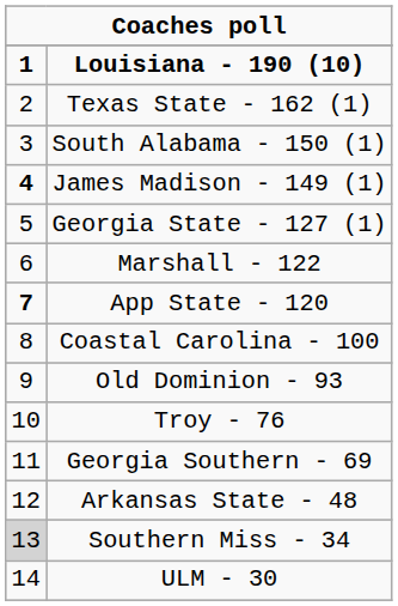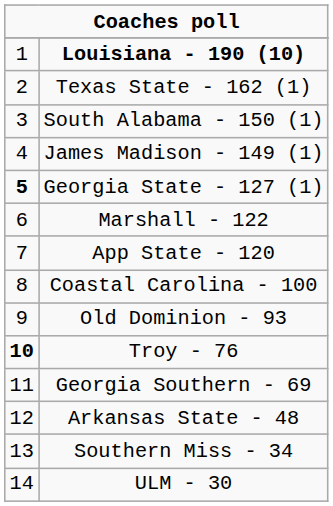Louisiana - 190 (10) | column 1: bold -> normal
James Madison - 149 (1) | column 1: bold -> normal
Georgia State - 127 (1) | column 1: normal -> bold
App State - 120 | column 1: bold -> normal
Troy - 76 | column 1: normal -> bold
Southern Miss - 34 | column 1: lightgrey background -> no background
